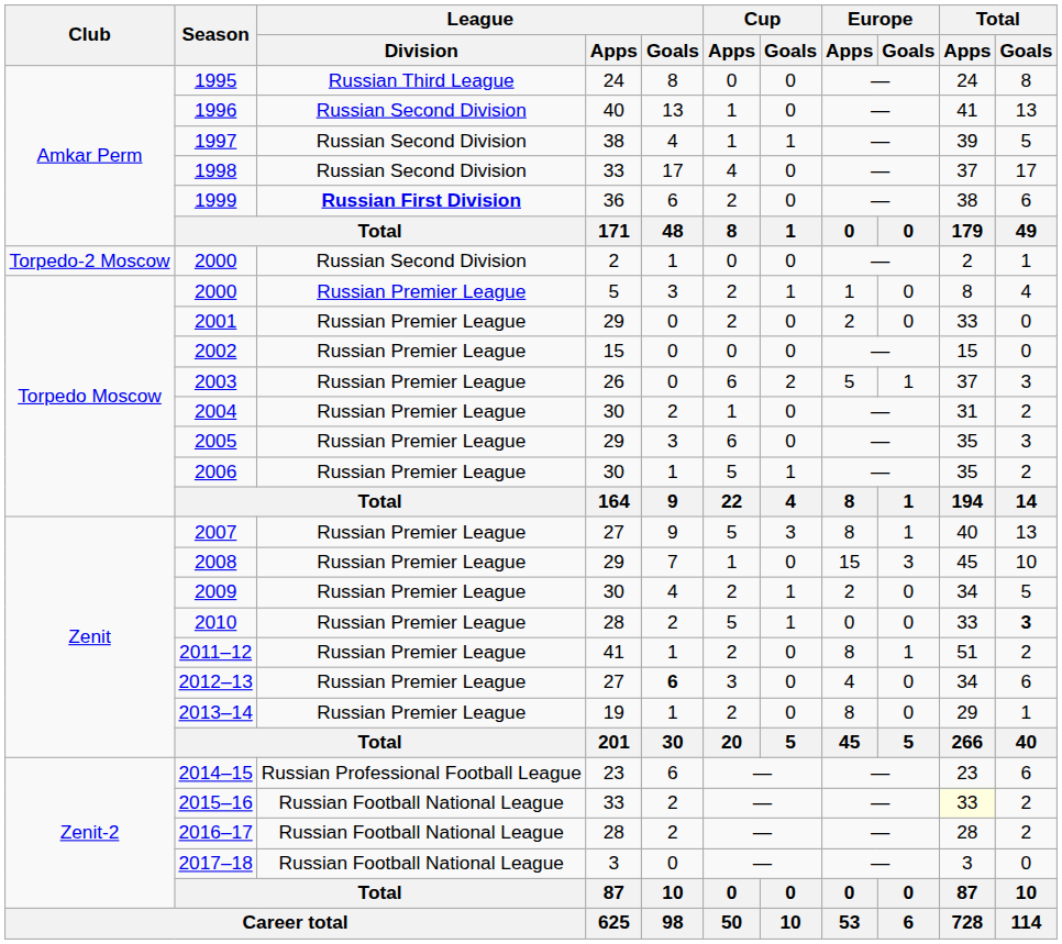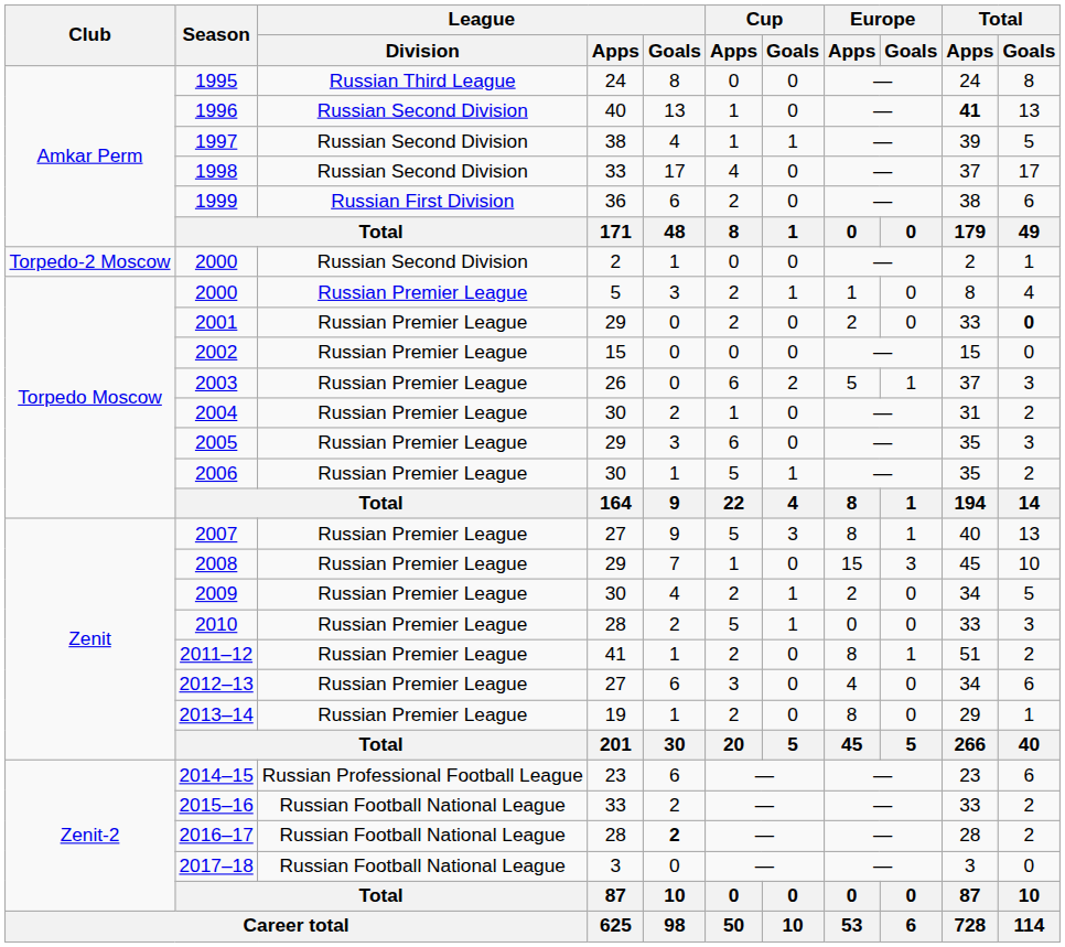1996 | Total / Apps: normal -> bold
1999 | League / Division: bold -> normal
2001 | Total / Goals: normal -> bold
2010 | Total / Goals: bold -> normal
2012–13 | League / Goals: bold -> normal
2015–16 | Total / Apps: lightyellow background -> no background
2016–17 | League / Goals: normal -> bold
